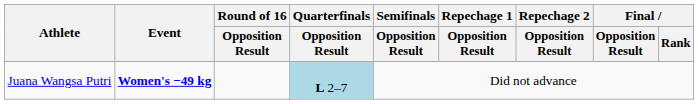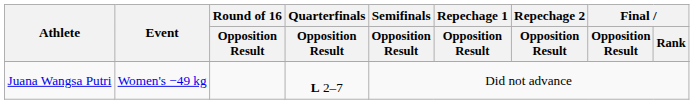Juana Wangsa Putri | Event: bold -> normal
Juana Wangsa Putri | Quarterfinals / Opposition Result: lightblue background -> no background
